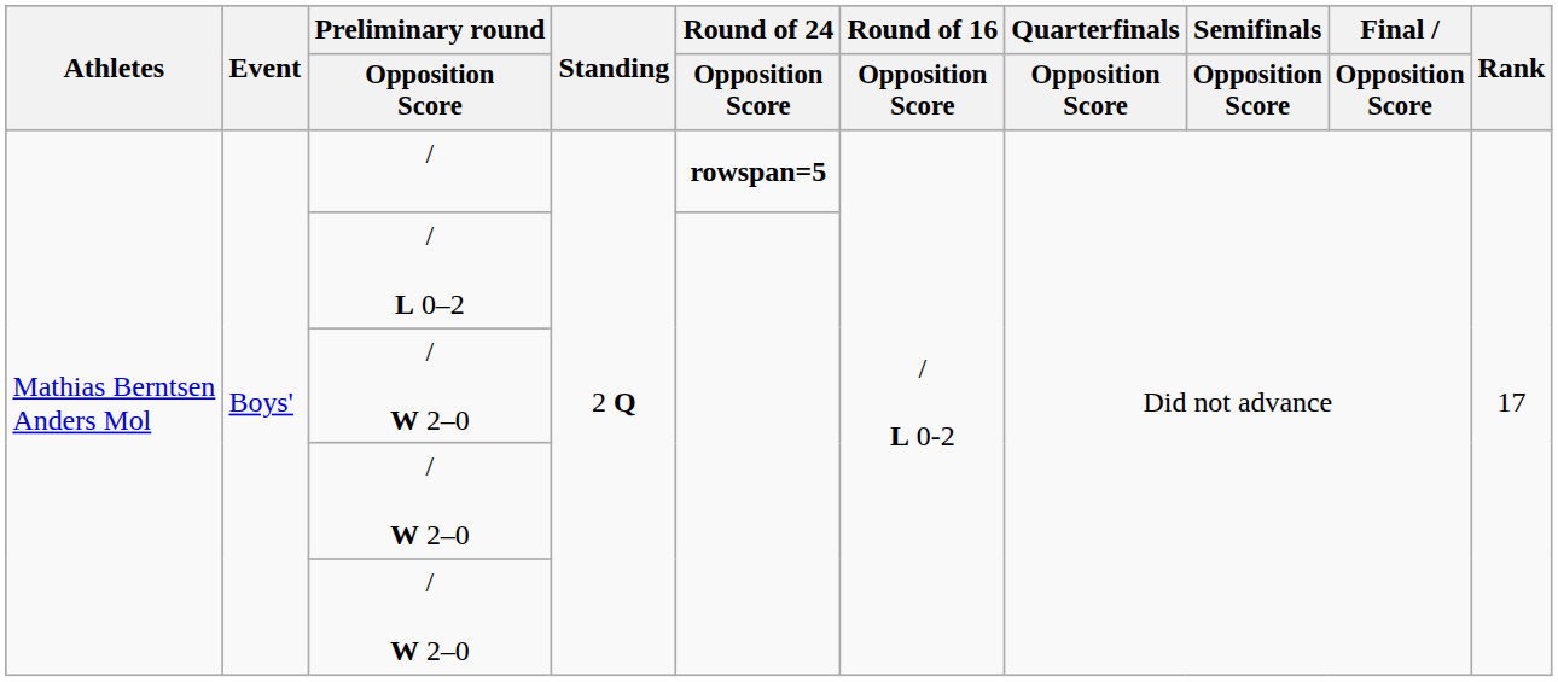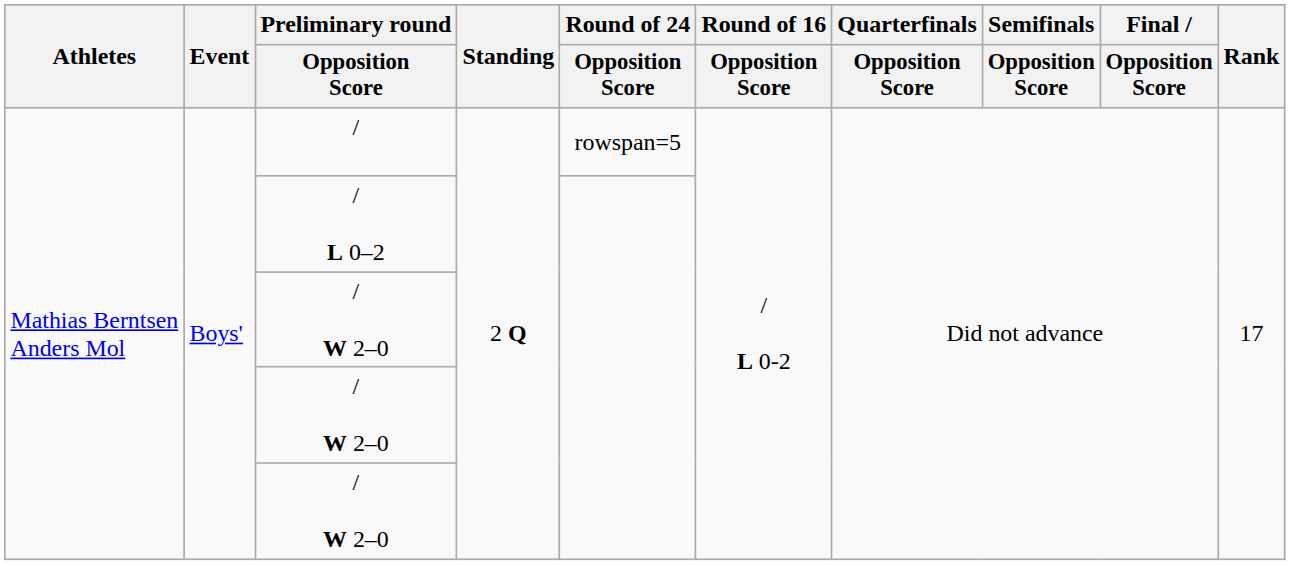/ | Round of 24 / Opposition Score: bold -> normal
